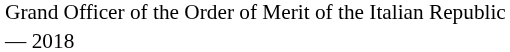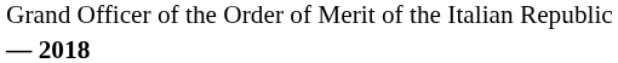row 2 | column 1: normal -> bold
